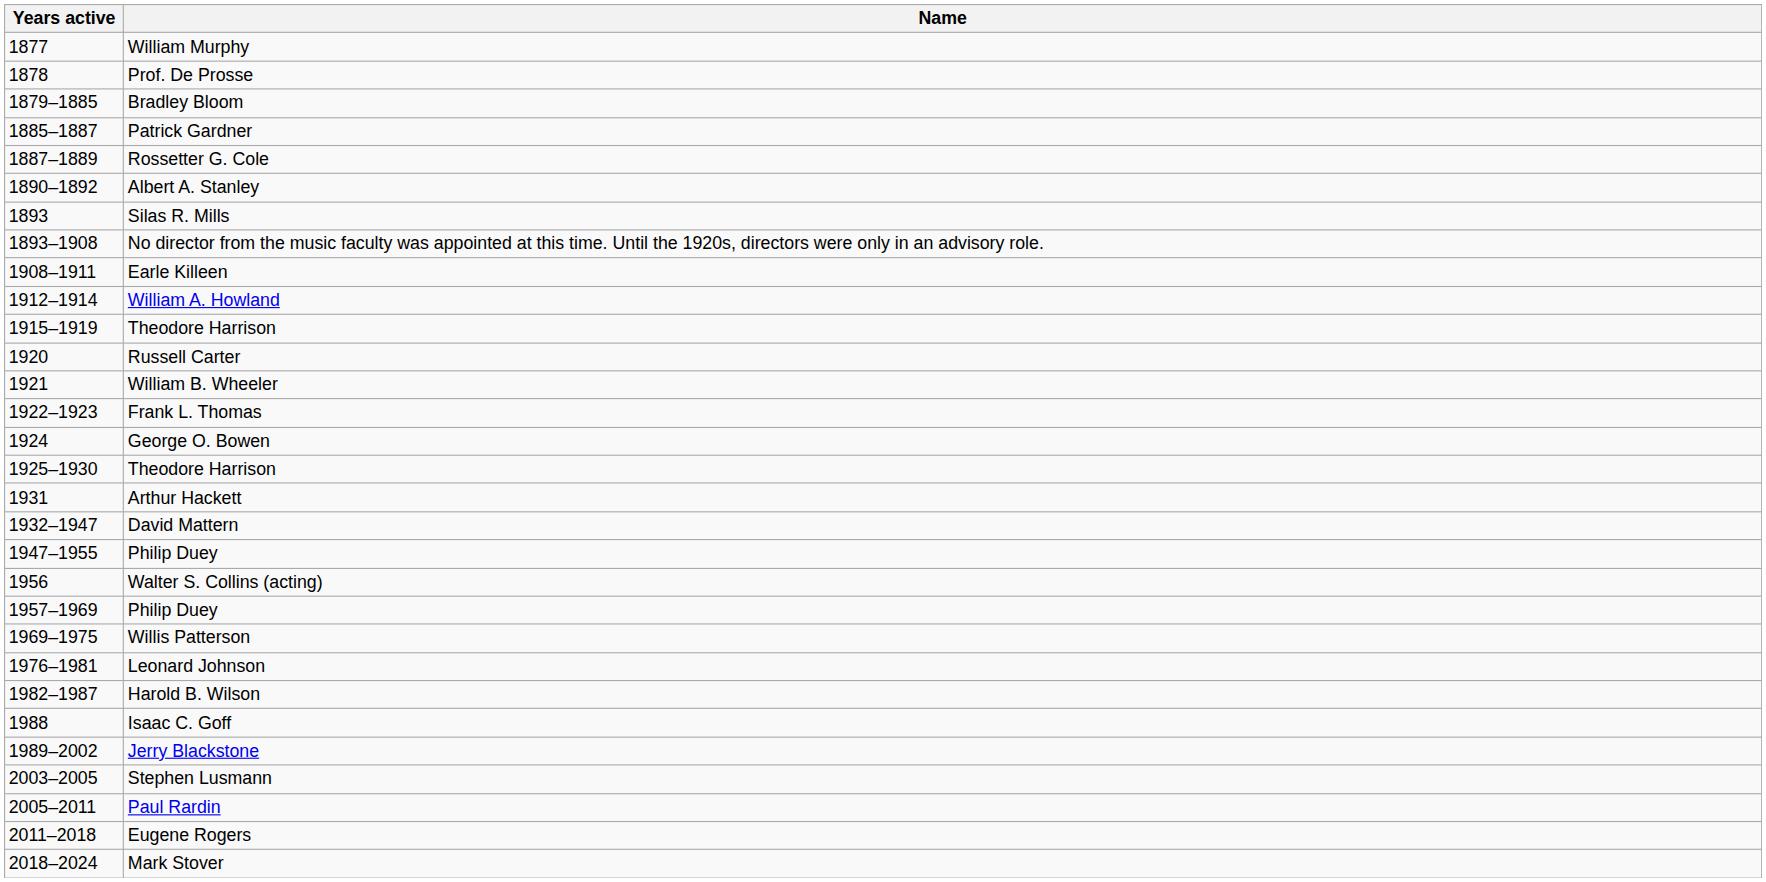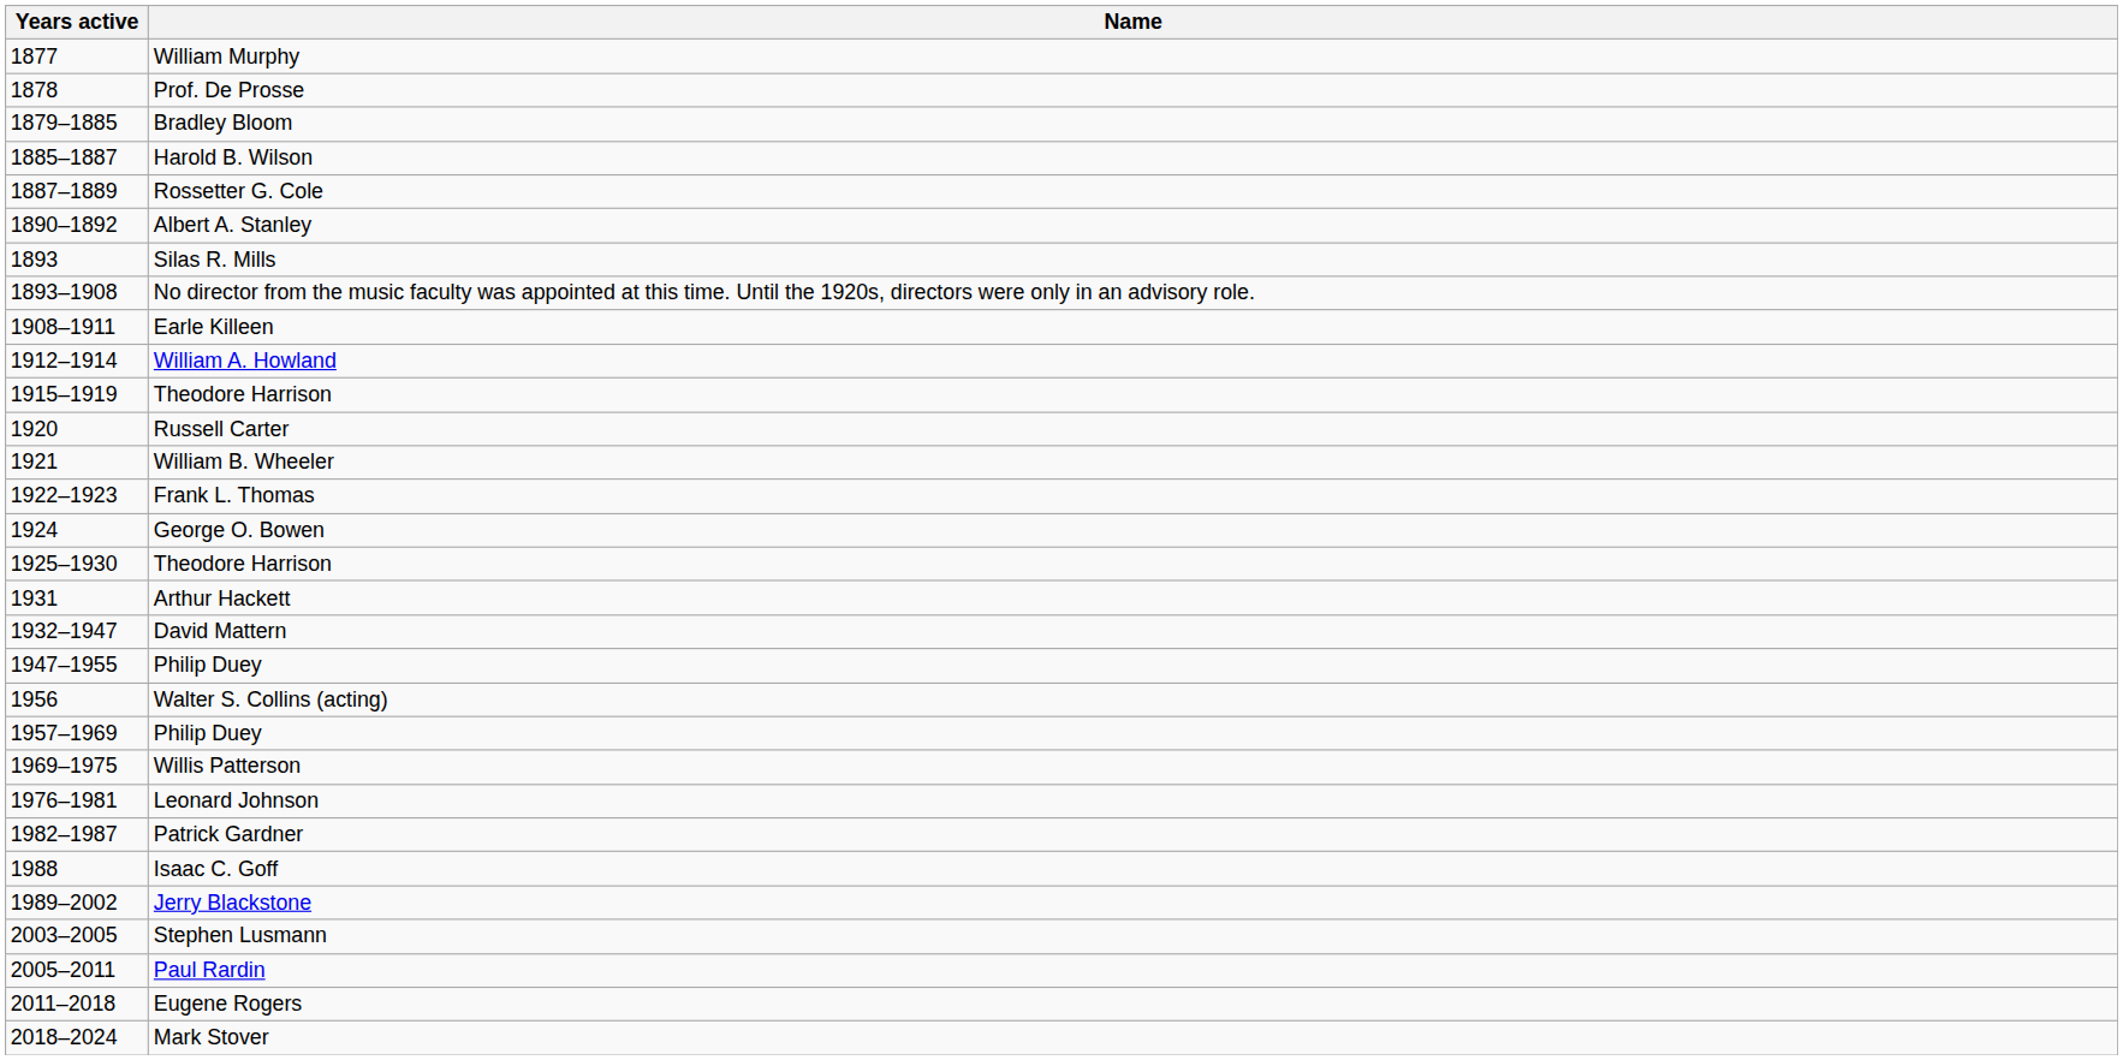row 5 | Name: Patrick Gardner -> Harold B. Wilson
row 25 | Name: Harold B. Wilson -> Patrick Gardner
